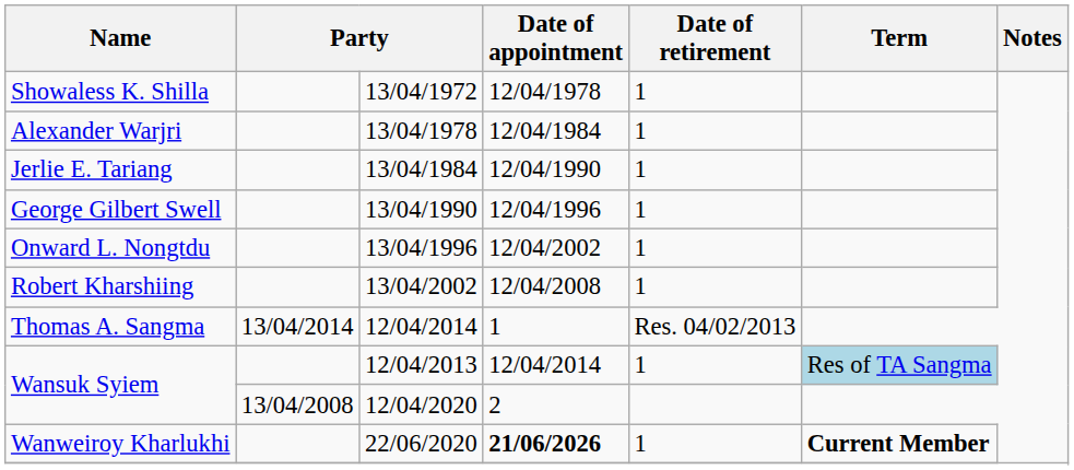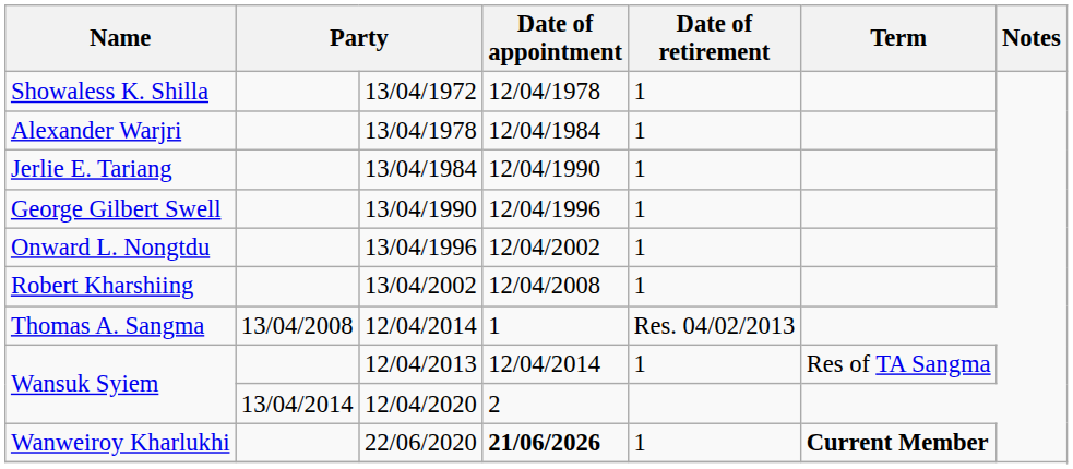Thomas A. Sangma | column 2: 13/04/2014 -> 13/04/2008
Wansuk Syiem / 12/04/2013 | Term: lightblue background -> no background
Wansuk Syiem / 12/04/2020 | column 2: 13/04/2008 -> 13/04/2014
